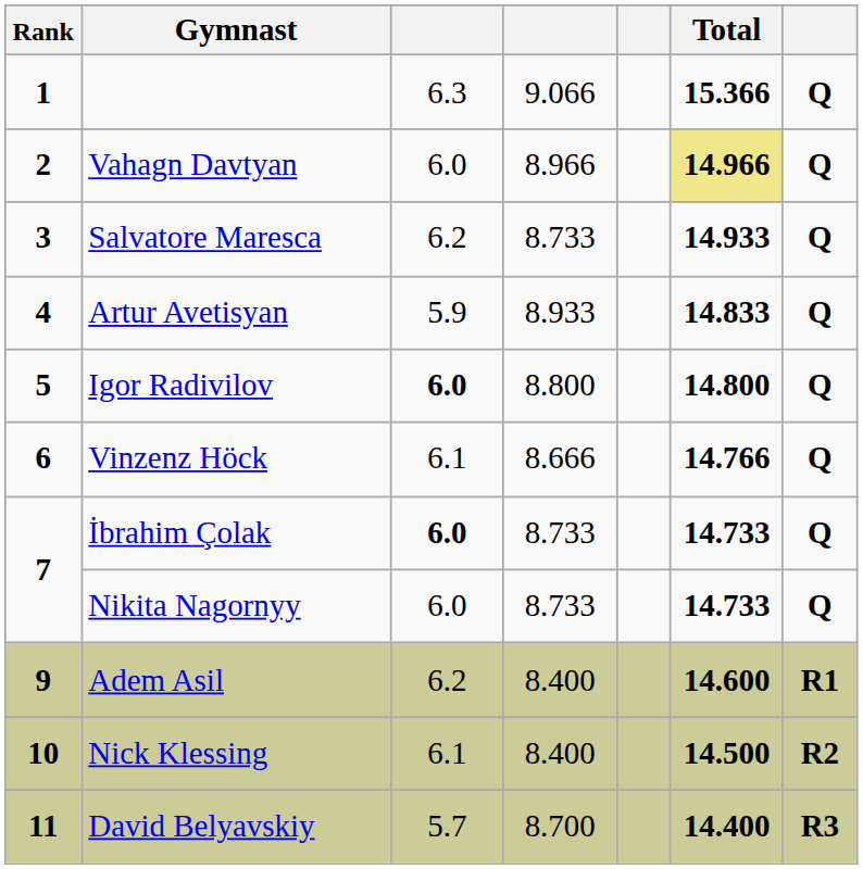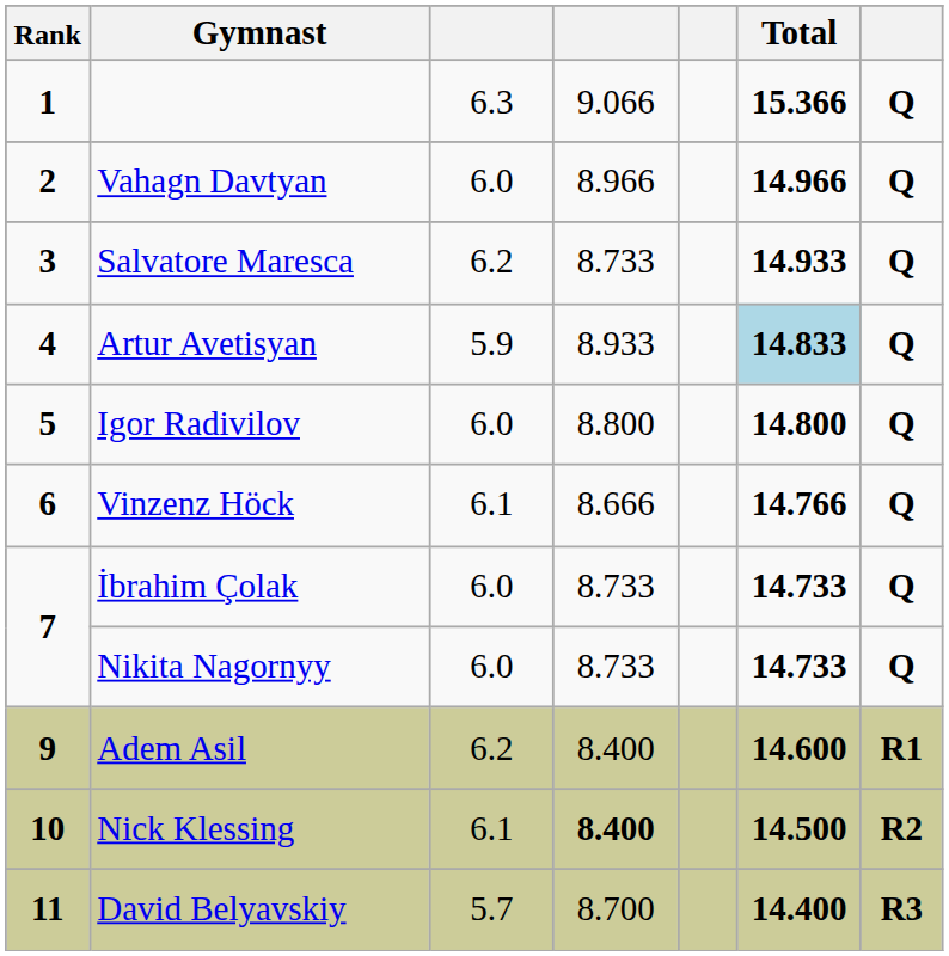Vahagn Davtyan | Total: khaki background -> no background
Artur Avetisyan | Total: no background -> lightblue background
Igor Radivilov | column 3: bold -> normal
İbrahim Çolak | column 3: bold -> normal
Nick Klessing | column 4: normal -> bold
